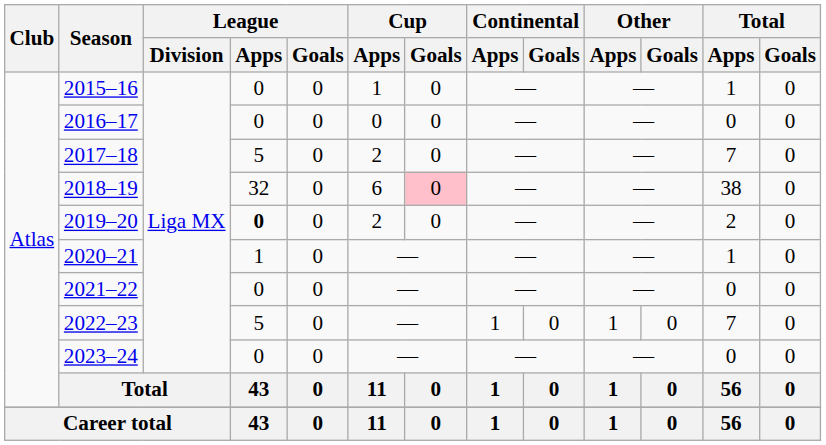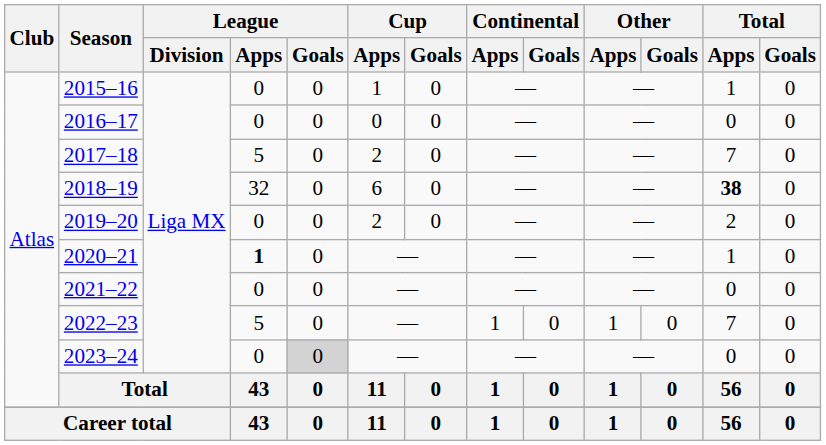2018–19 | Cup / Goals: pink background -> no background
2018–19 | Total / Apps: normal -> bold
2019–20 | League / Apps: bold -> normal
2020–21 | League / Apps: normal -> bold
2023–24 | League / Goals: no background -> lightgrey background
